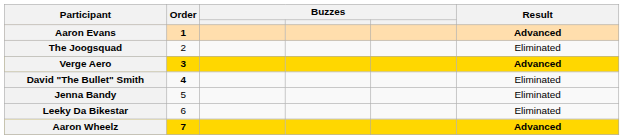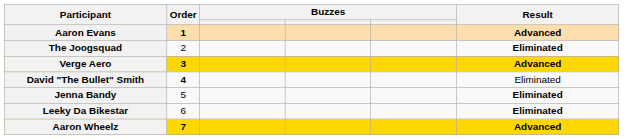The Joogsquad | Result: normal -> bold
Jenna Bandy | Result: normal -> bold
Leeky Da Bikestar | Result: normal -> bold
